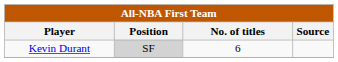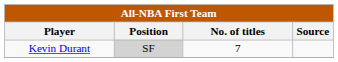Kevin Durant | No. of titles: 6 -> 7
